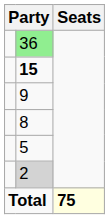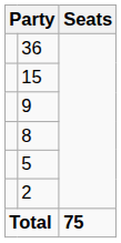36 | column 2: lightgreen background -> no background
15 | column 2: bold -> normal
2 | column 2: lightgrey background -> no background
Total | Seats: lightyellow background -> no background
